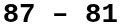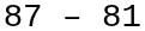row 1 | column 1: bold -> normal
